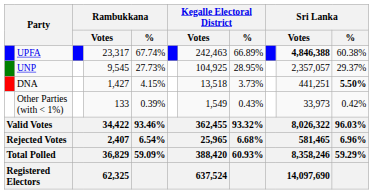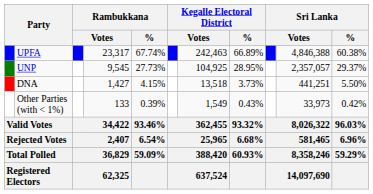UPFA | column 10: bold -> normal
DNA | Sri Lanka / %: bold -> normal
